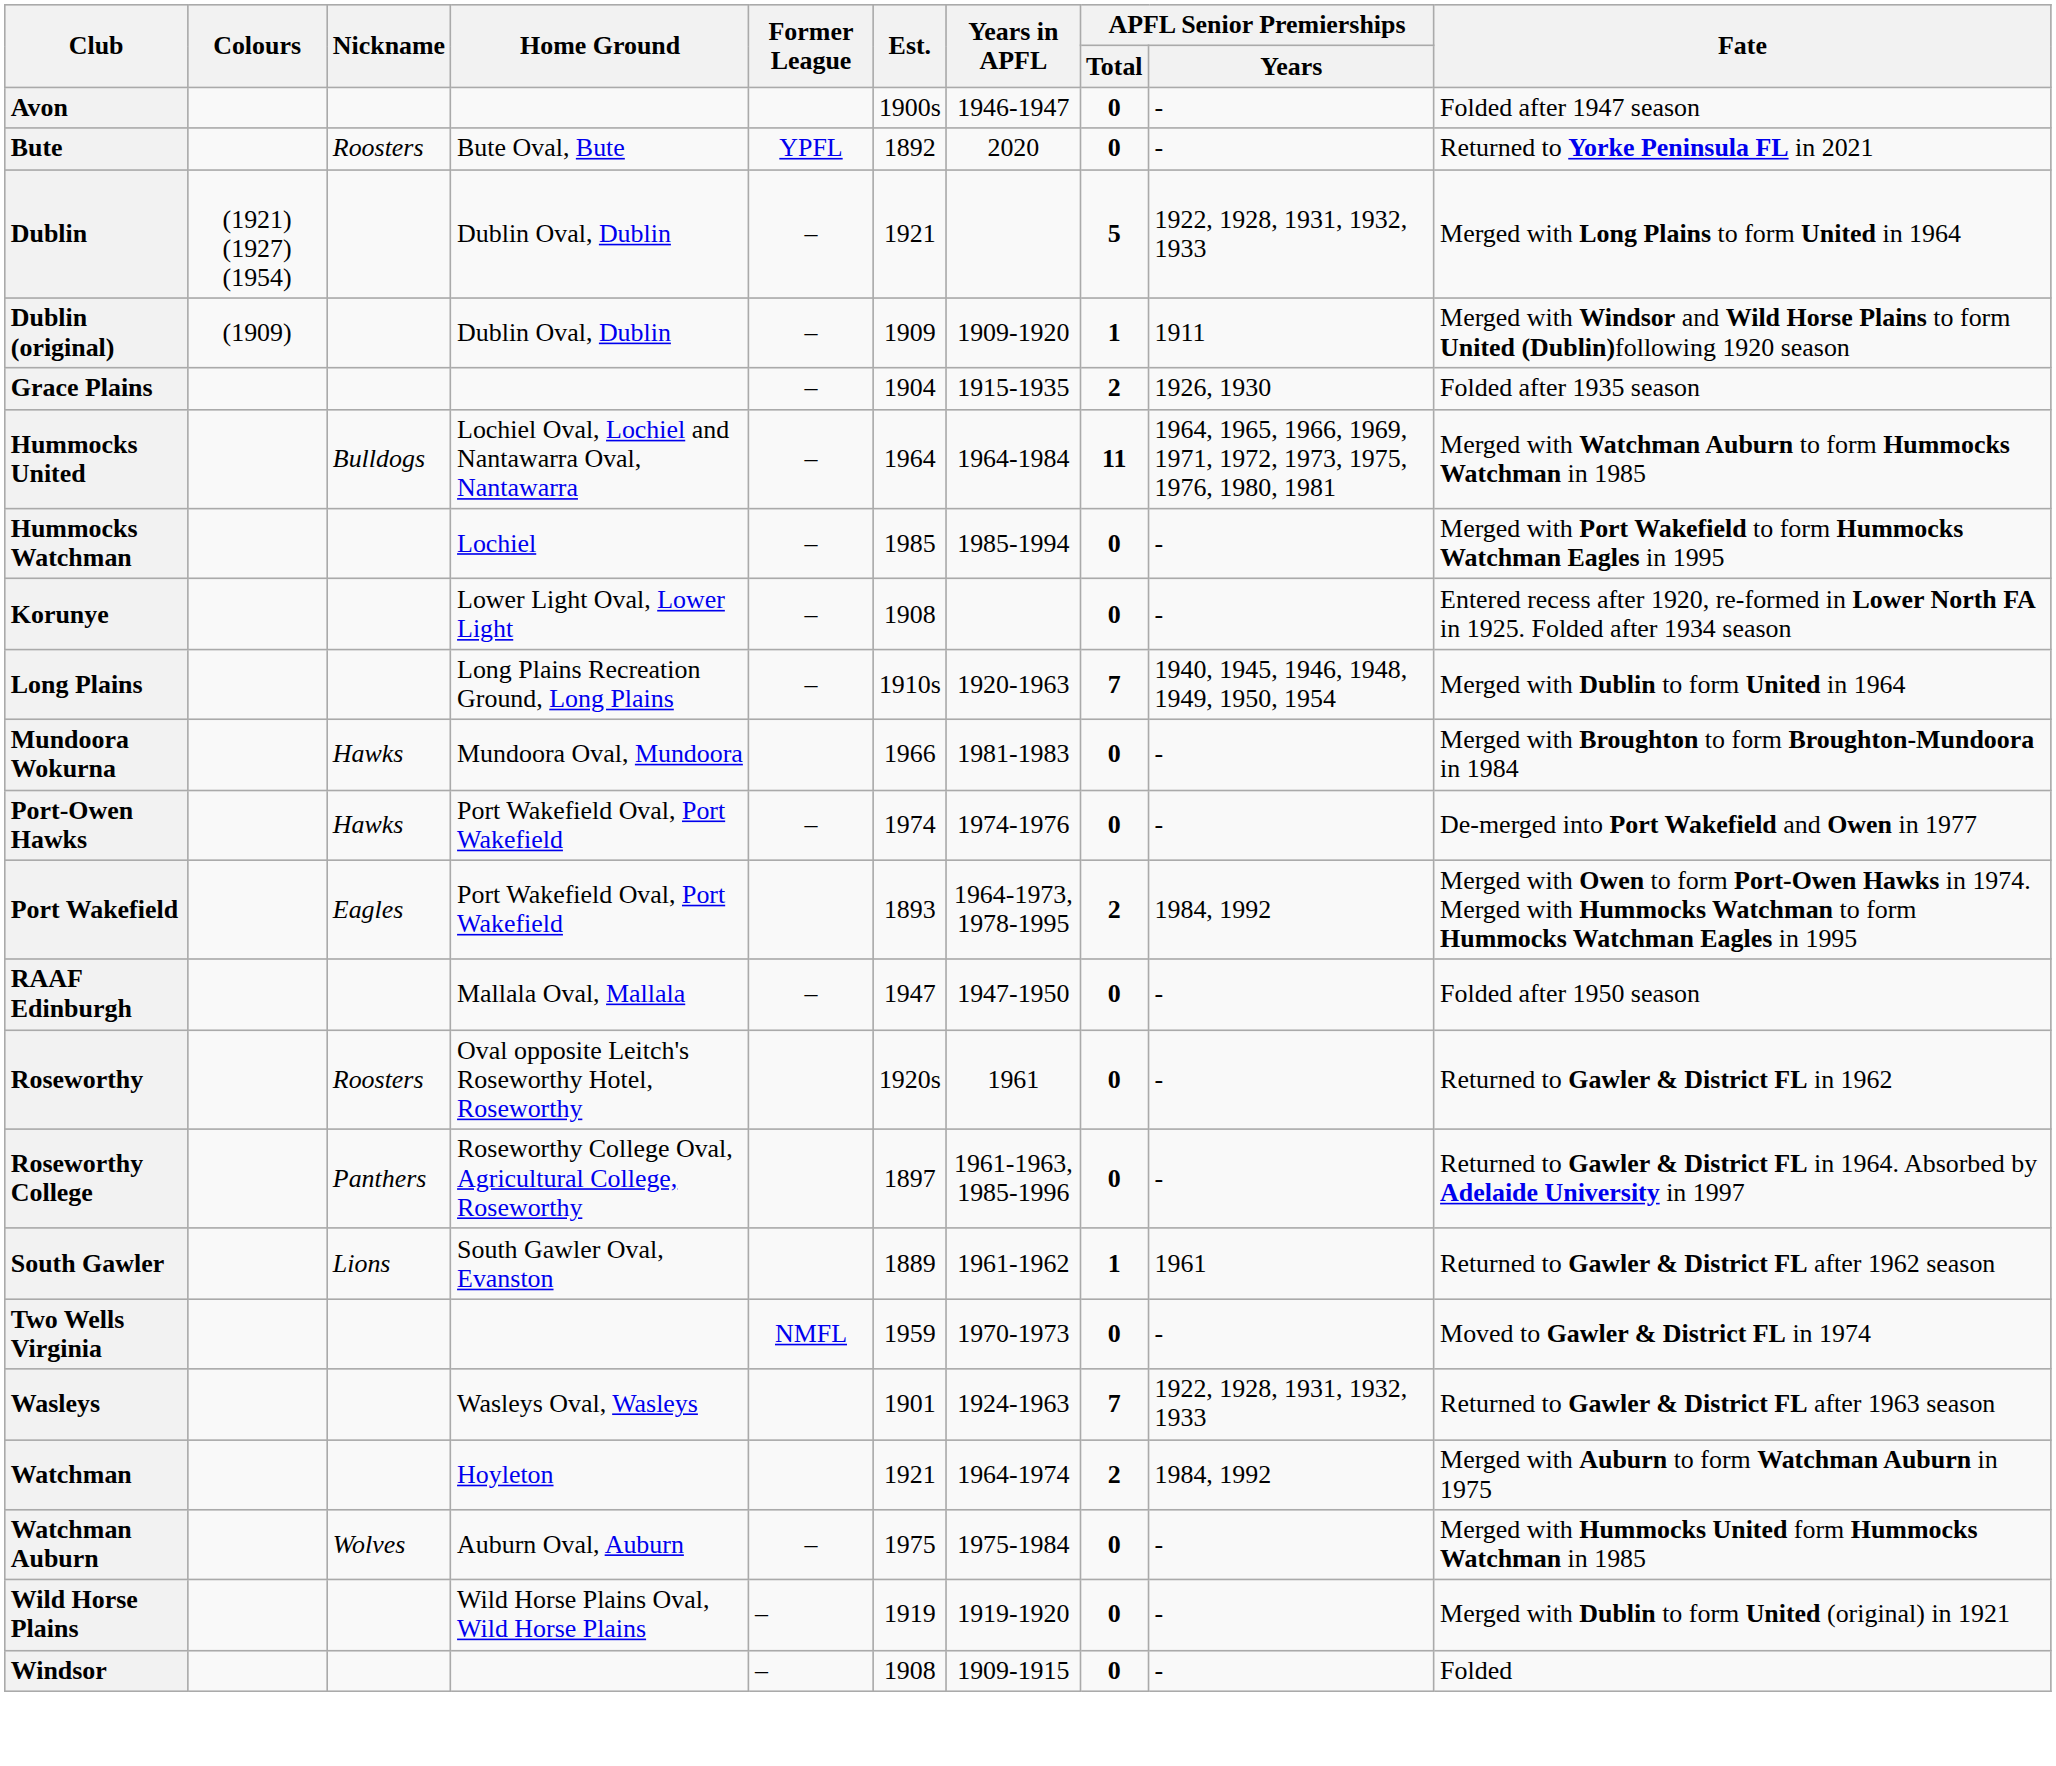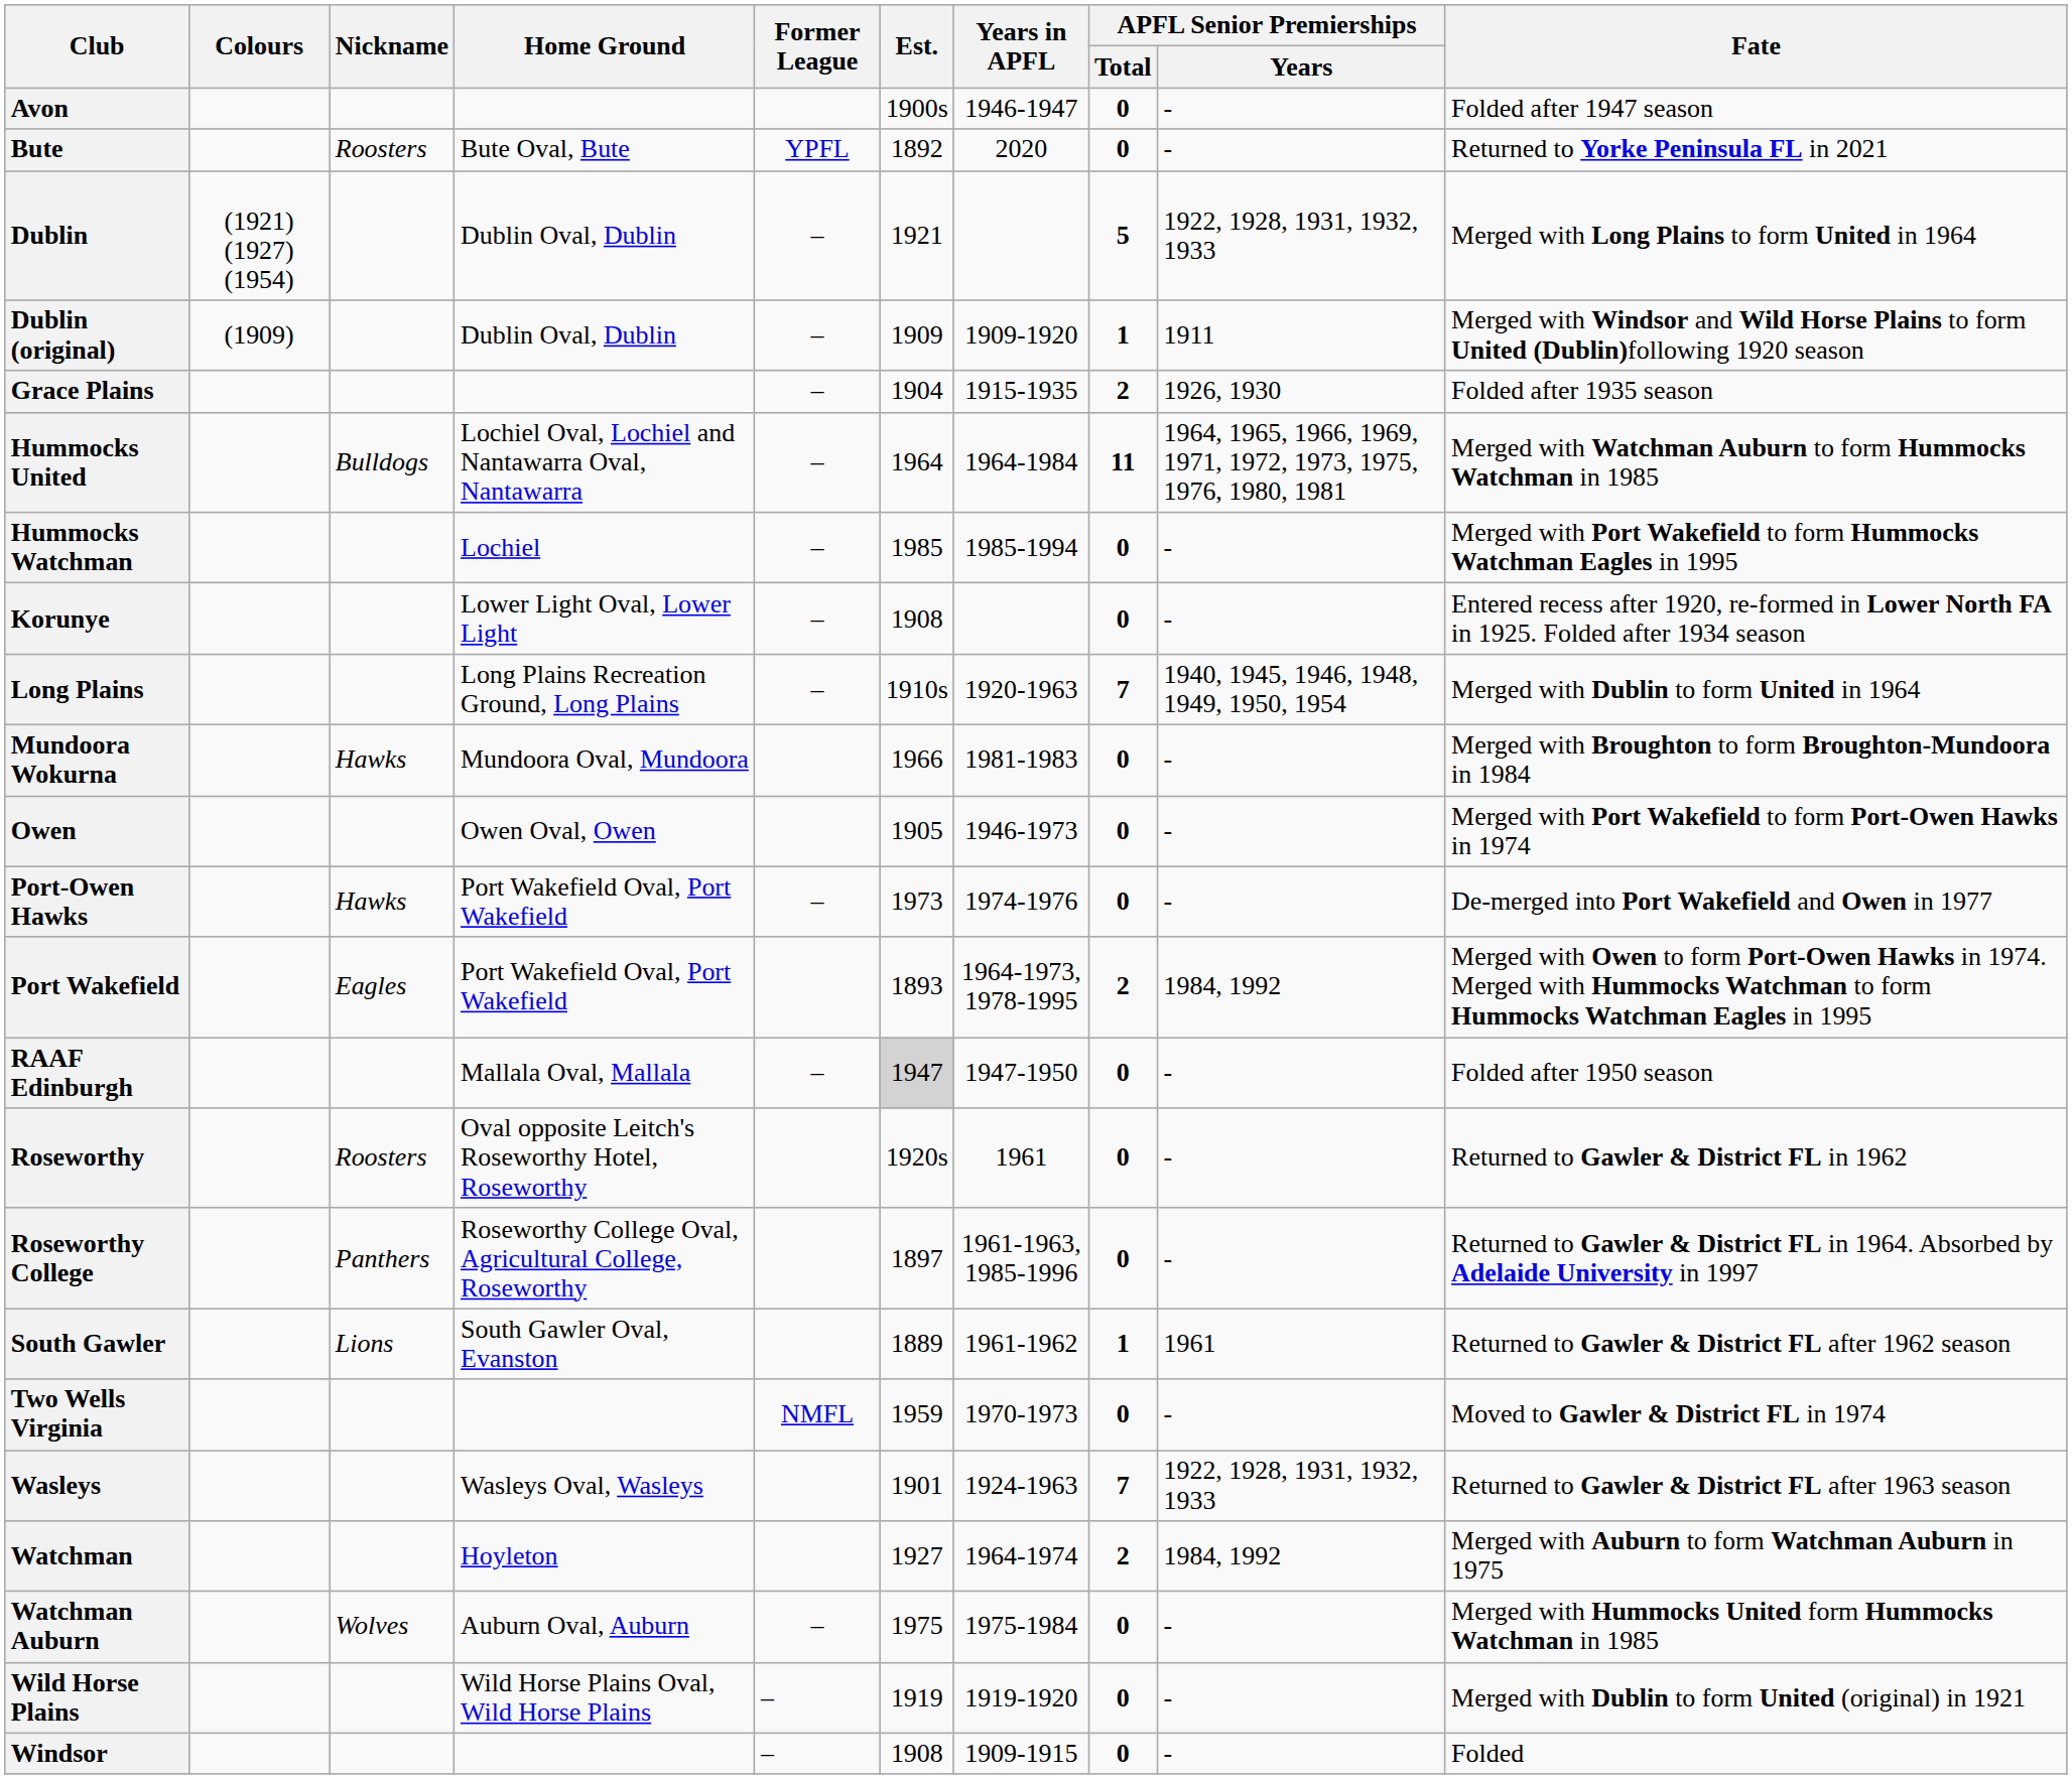+ row: Owen | Owen Oval, Owen | 1905 | 1946-1973 | 0 | - | Merged with Port Wakefield to form Port-Owen Hawks in 1974
Port-Owen Hawks | Est.: 1974 -> 1973
RAAF Edinburgh | Est.: no background -> lightgrey background
Watchman | Est.: 1921 -> 1927
